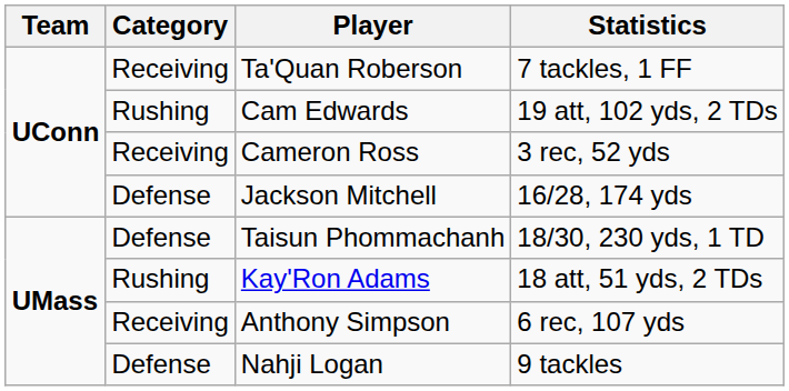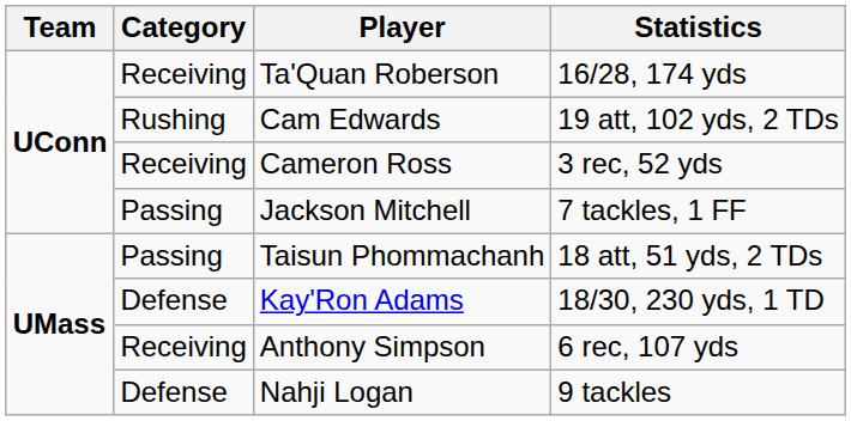Ta'Quan Roberson | Statistics: 7 tackles, 1 FF -> 16/28, 174 yds
Jackson Mitchell | Category: Defense -> Passing
Jackson Mitchell | Statistics: 16/28, 174 yds -> 7 tackles, 1 FF
Taisun Phommachanh | Category: Defense -> Passing
Taisun Phommachanh | Statistics: 18/30, 230 yds, 1 TD -> 18 att, 51 yds, 2 TDs
Kay'Ron Adams | Category: Rushing -> Defense
Kay'Ron Adams | Statistics: 18 att, 51 yds, 2 TDs -> 18/30, 230 yds, 1 TD
